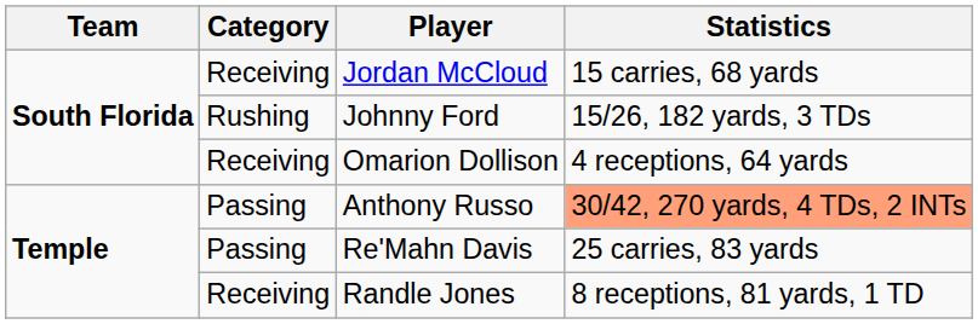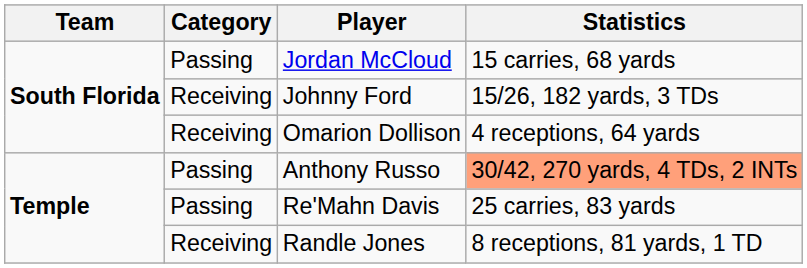Jordan McCloud | Category: Receiving -> Passing
Johnny Ford | Category: Rushing -> Receiving
